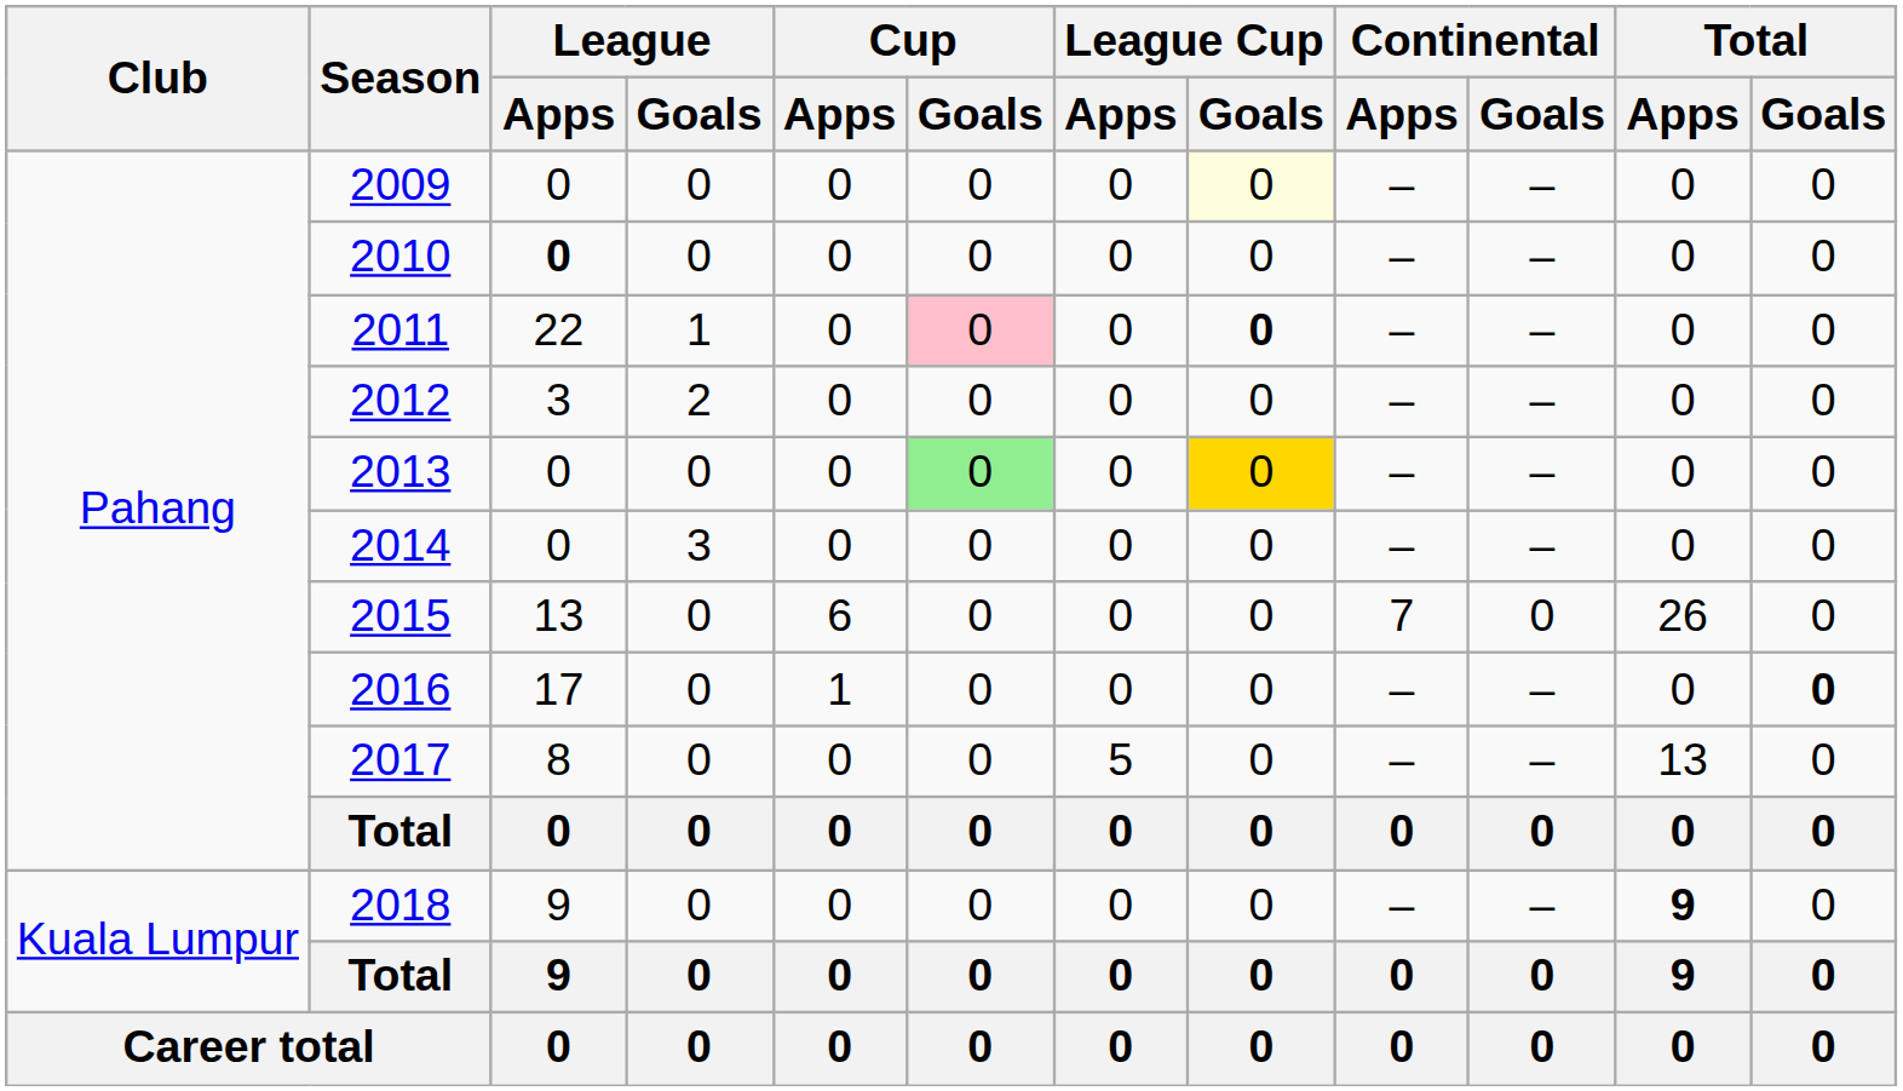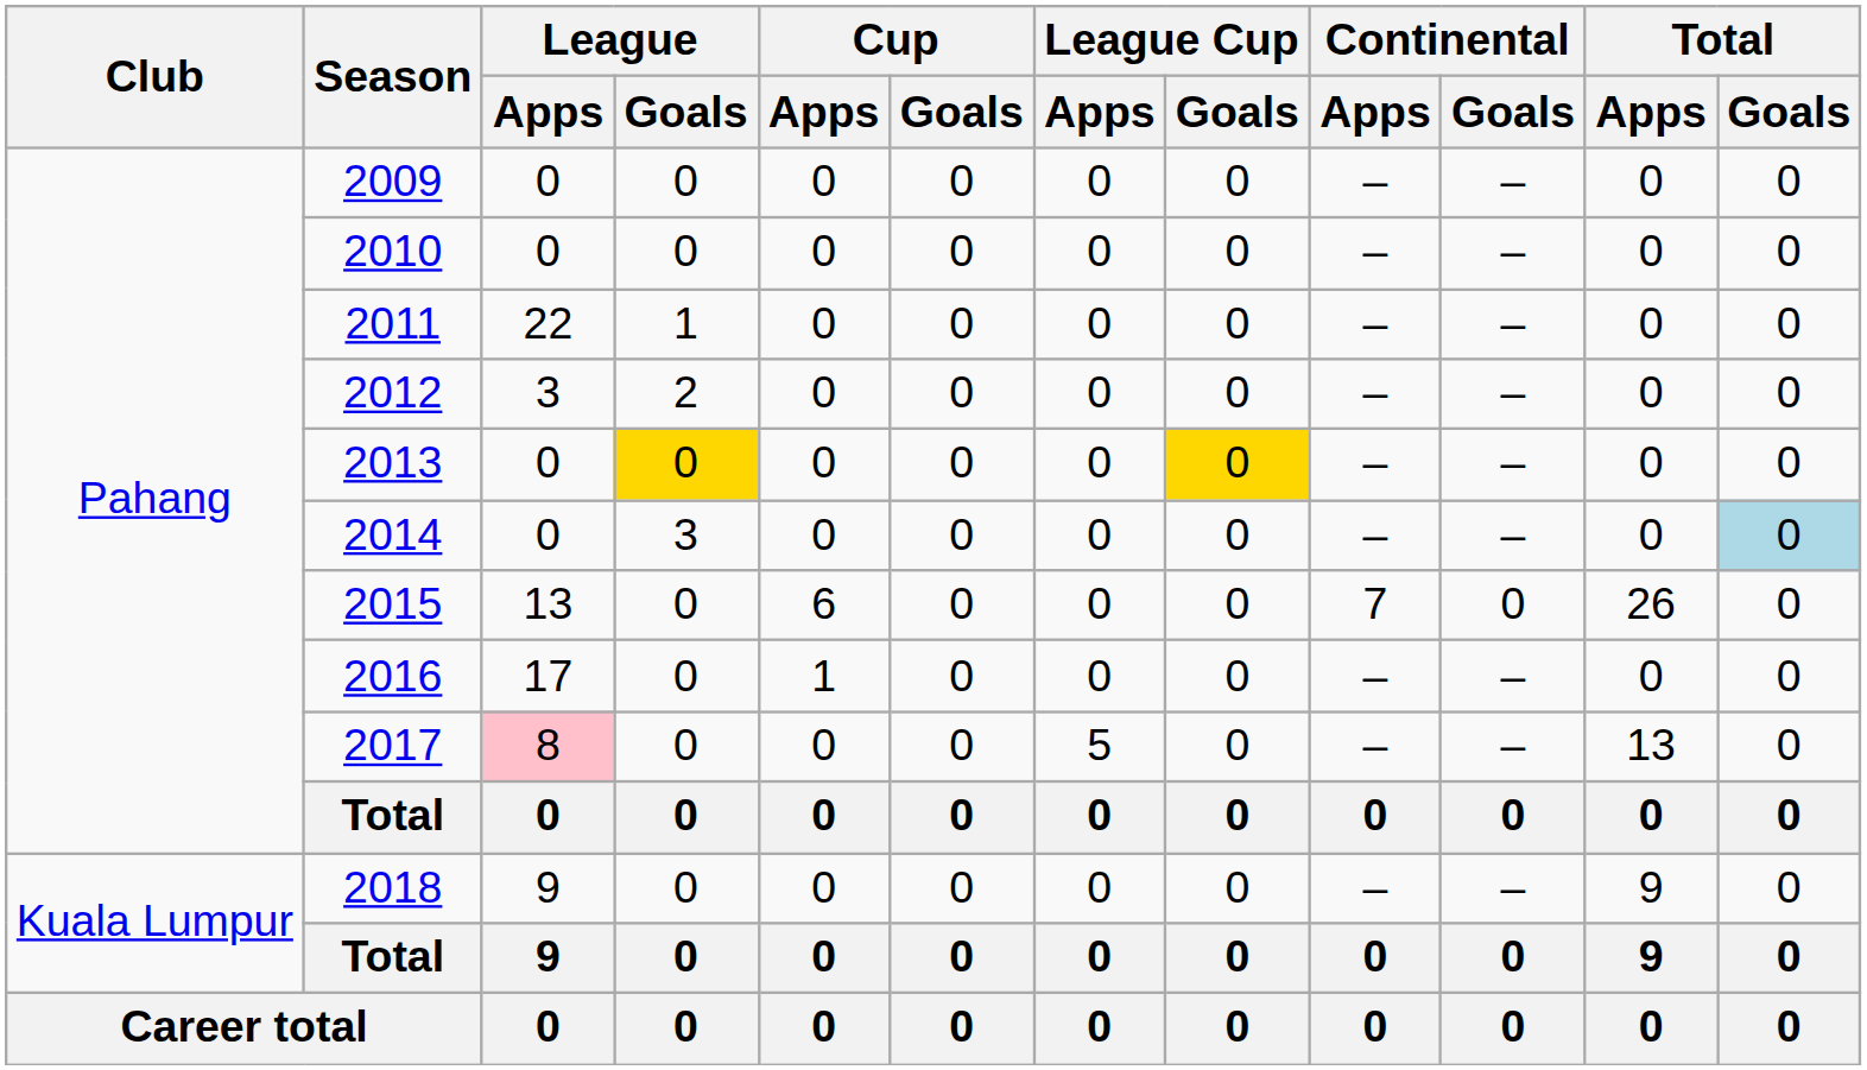2009 | League Cup / Goals: lightyellow background -> no background
2010 | League / Apps: bold -> normal
2011 | Cup / Goals: pink background -> no background
2011 | League Cup / Goals: bold -> normal
2013 | League / Goals: no background -> gold background
2013 | Cup / Goals: lightgreen background -> no background
2014 | Total / Goals: no background -> lightblue background
2016 | Total / Goals: bold -> normal
2017 | League / Apps: no background -> pink background
2018 | Total / Apps: bold -> normal
